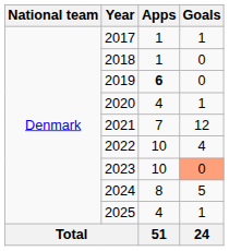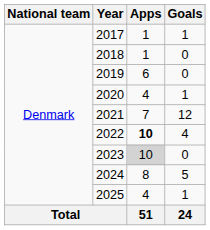2019 | Apps: bold -> normal
2022 | Apps: normal -> bold
2023 | Apps: no background -> lightgrey background
2023 | Goals: lightsalmon background -> no background
